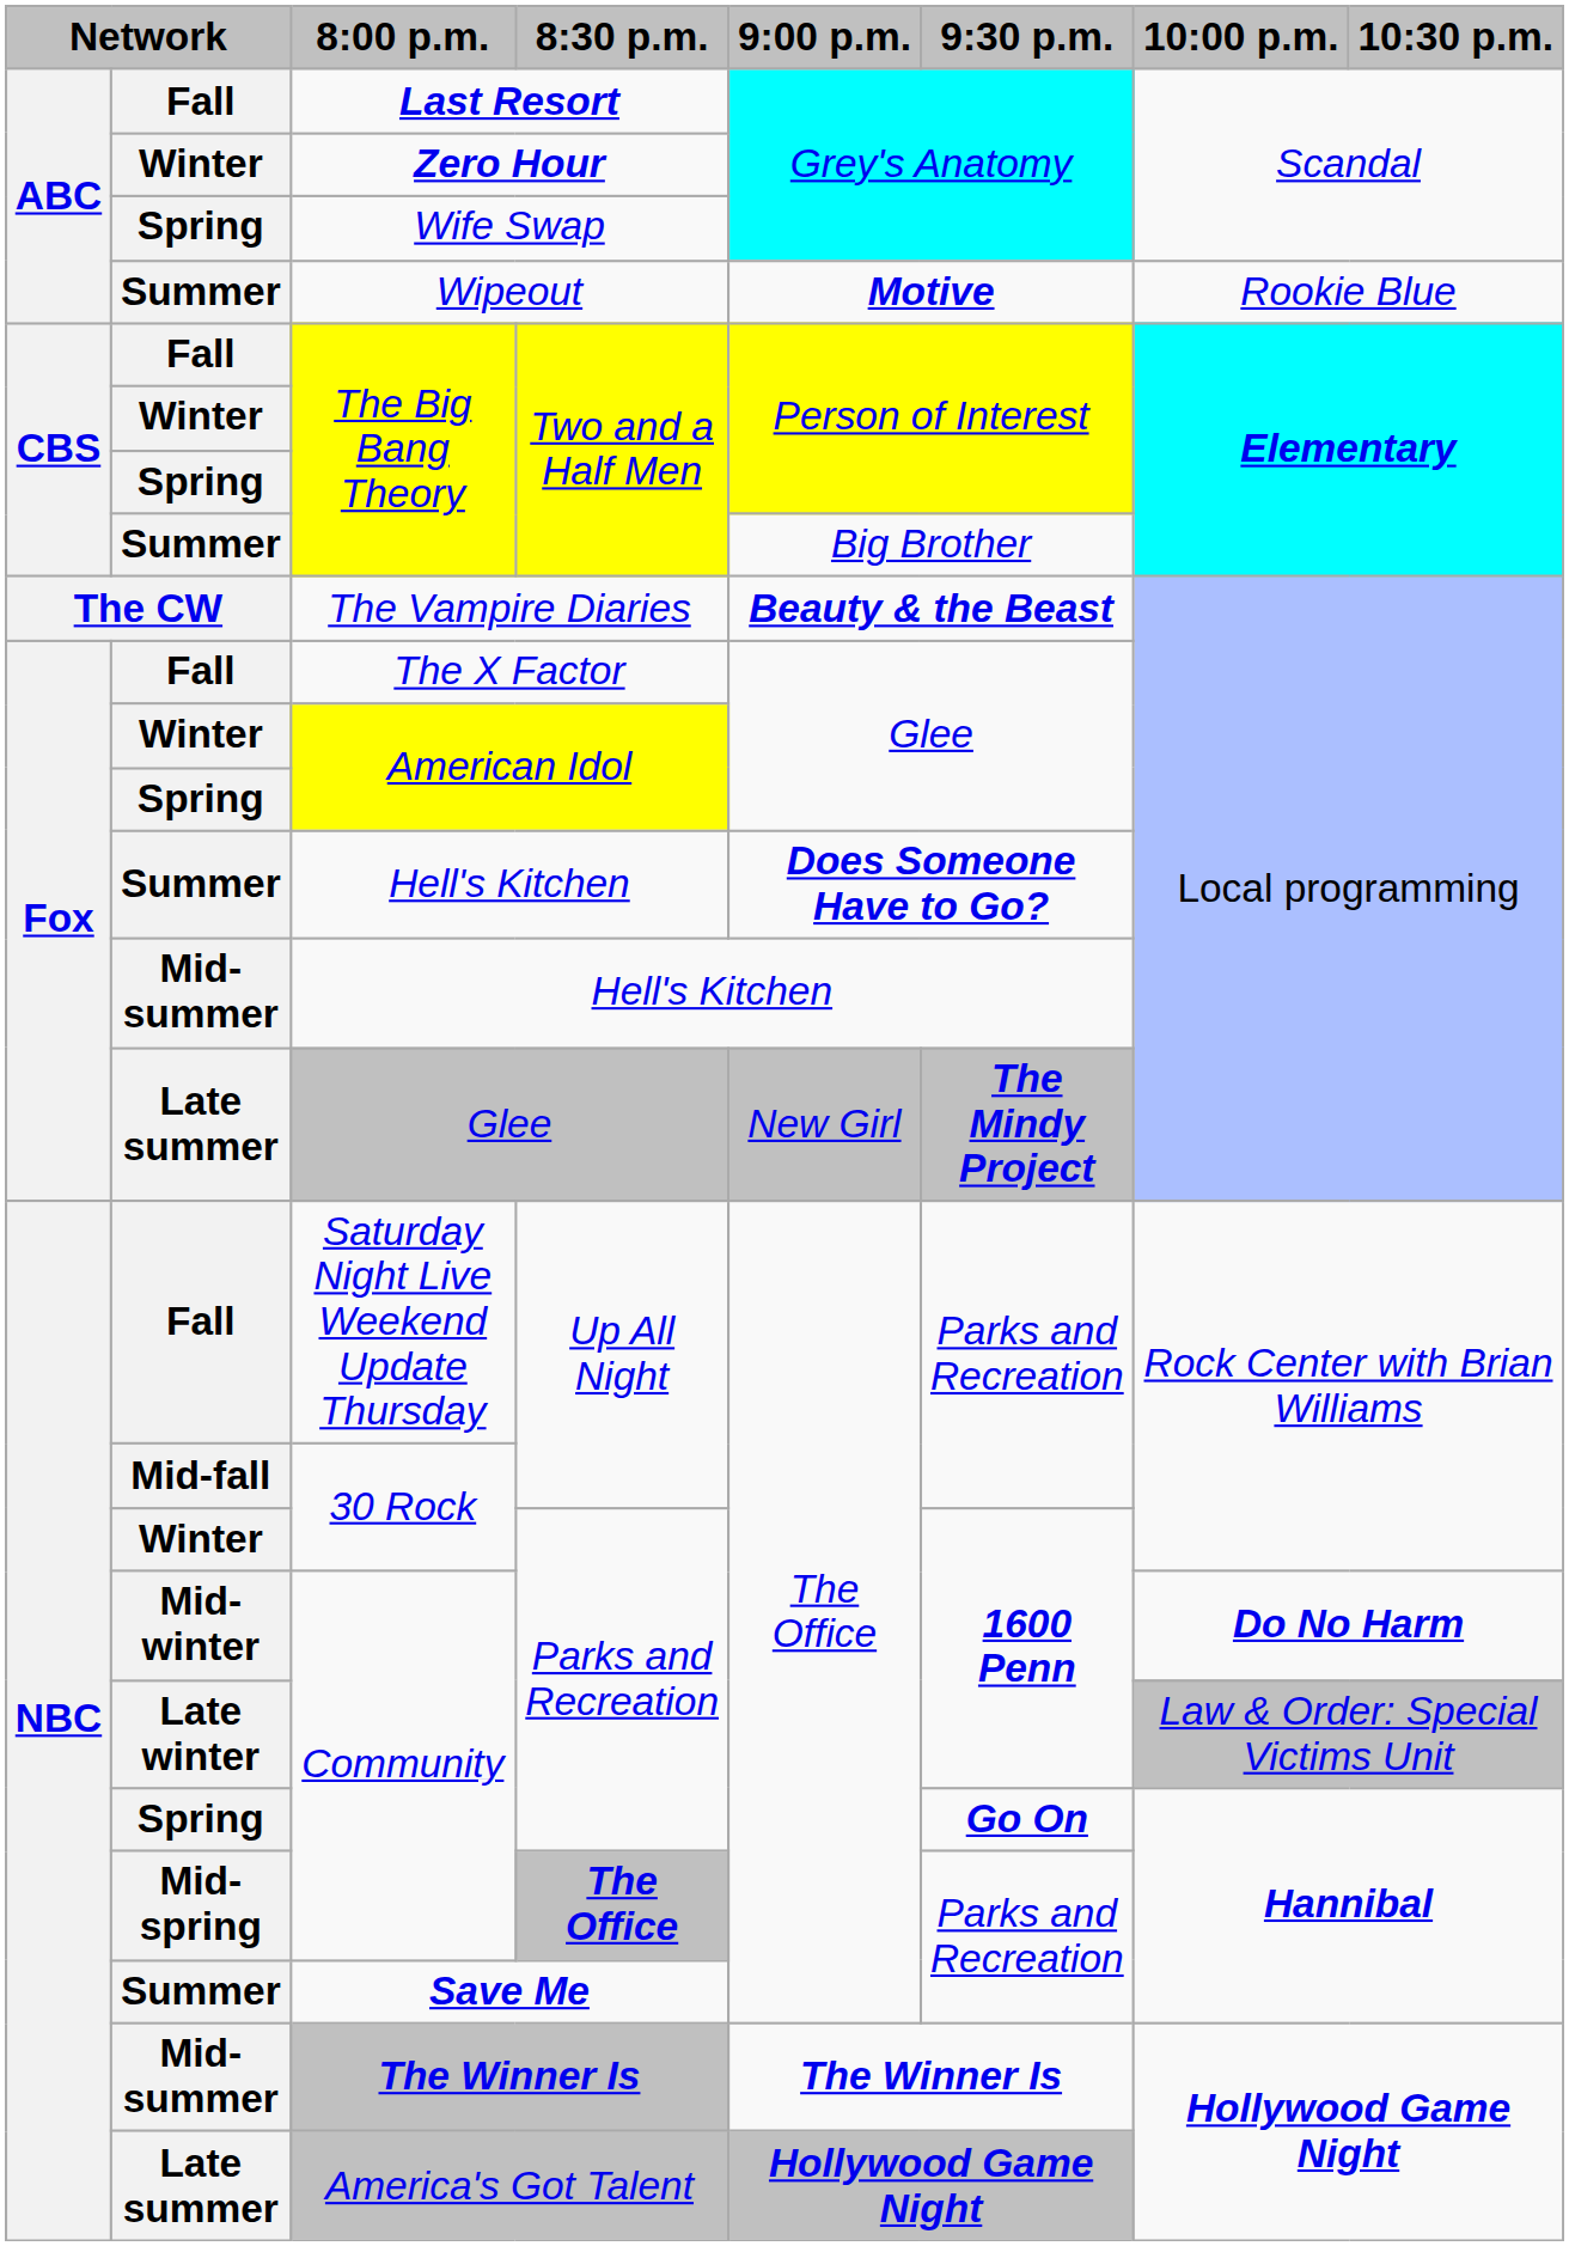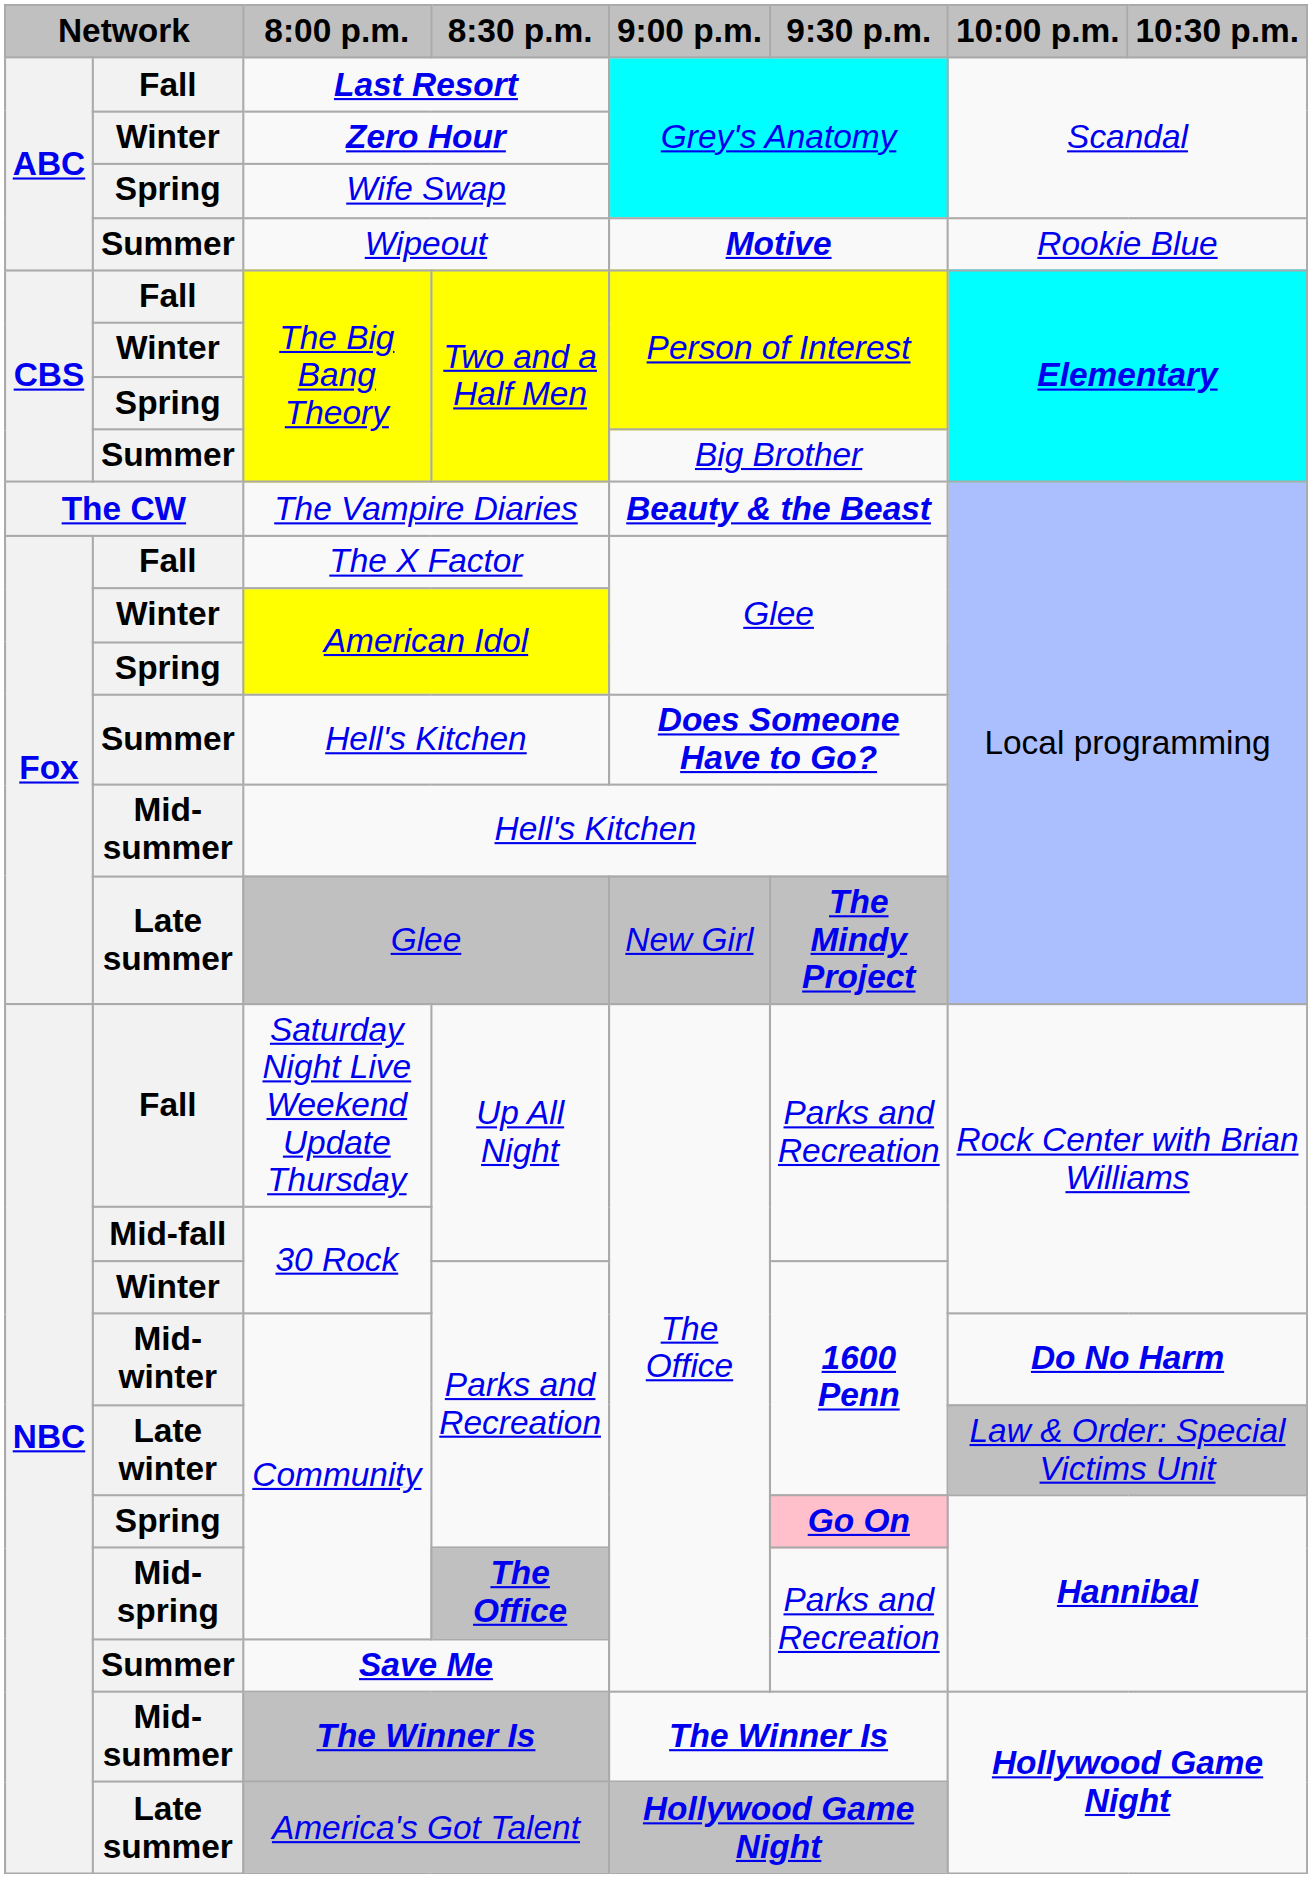Spring / Community | 9:30 p.m.: no background -> pink background
